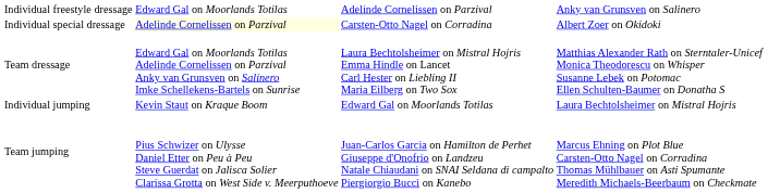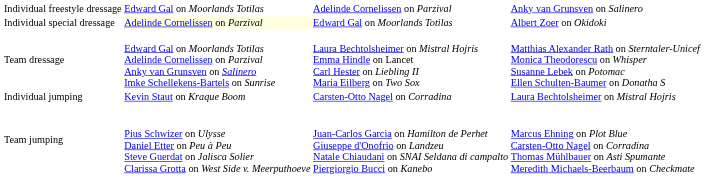Individual special dressage | column 3: Carsten-Otto Nagel on Corradina -> Edward Gal on Moorlands Totilas
Individual jumping | column 3: Edward Gal on Moorlands Totilas -> Carsten-Otto Nagel on Corradina
